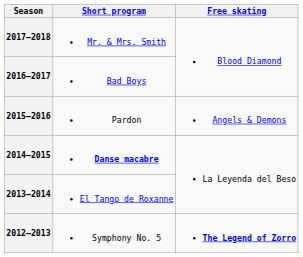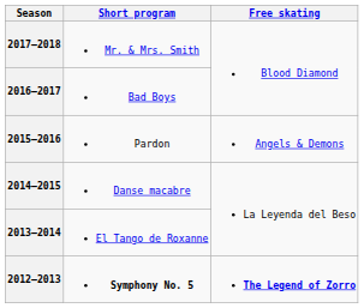2014–2015 | Short program: bold -> normal
2012–2013 | Short program: normal -> bold
